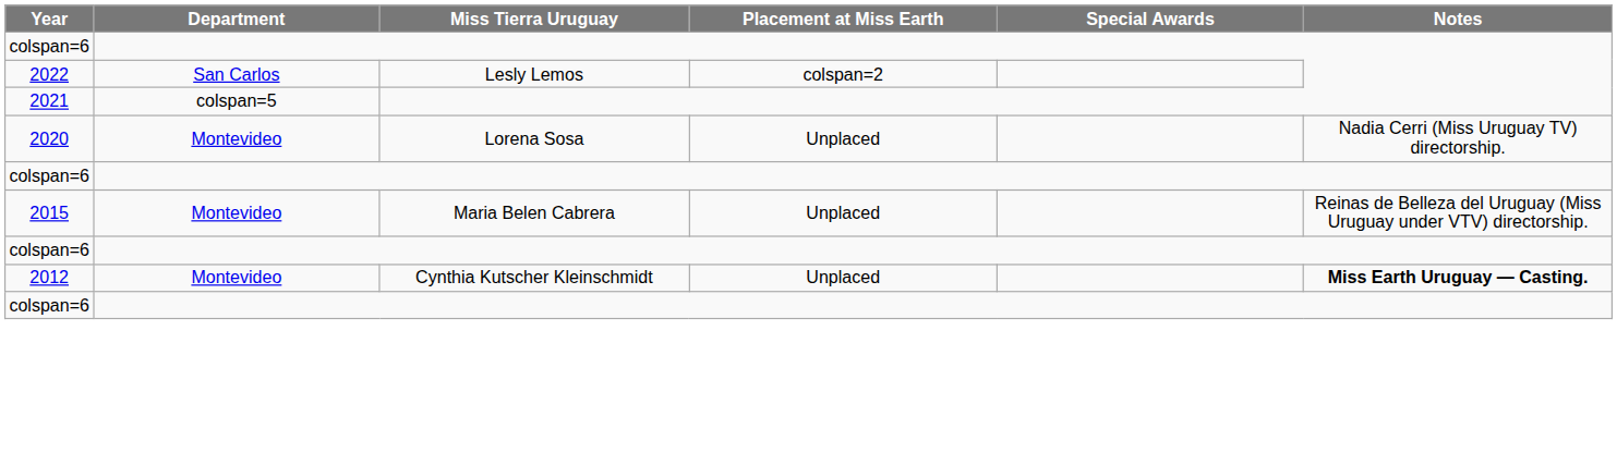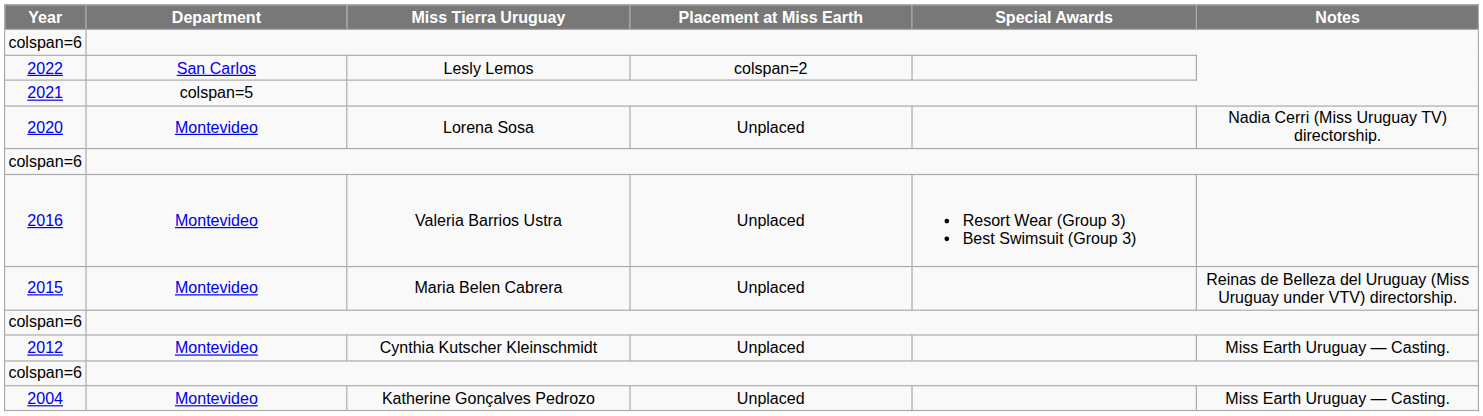+ row: 2016 | Montevideo | Valeria Barrios Ustra | Unplaced | Resort Wear (Group 3) Best Swimsuit (Group 3)
2012 | Notes: bold -> normal
+ row: 2004 | Montevideo | Katherine Gonçalves Pedrozo | Unplaced | Miss Earth Uruguay — Casting.
